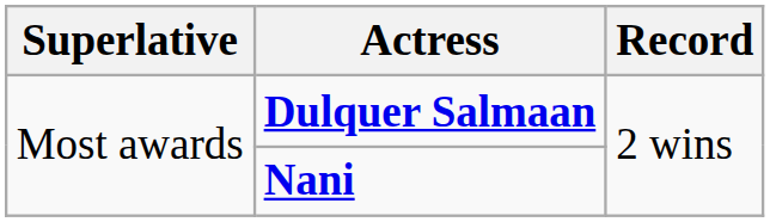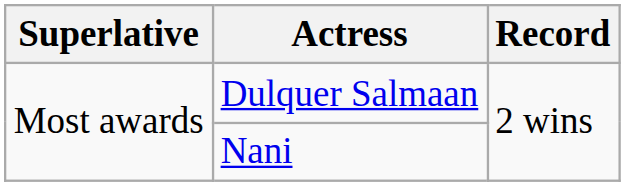Dulquer Salmaan | Actress: bold -> normal
Nani | Actress: bold -> normal
